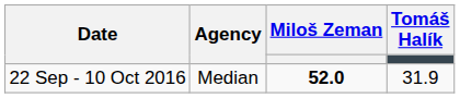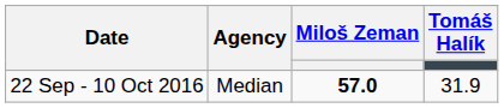22 Sep - 10 Oct 2016 | Miloš Zeman: 52.0 -> 57.0
